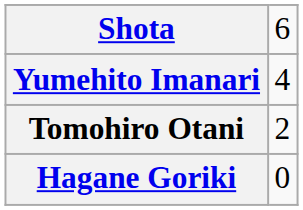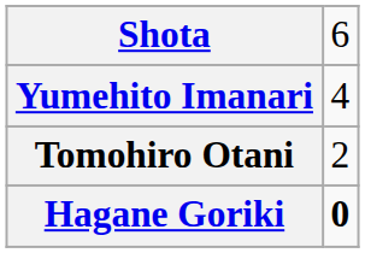Hagane Goriki | column 2: normal -> bold
